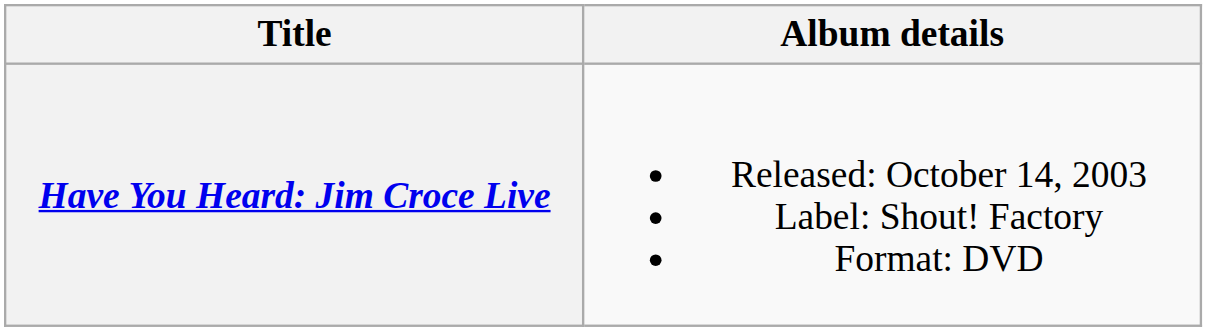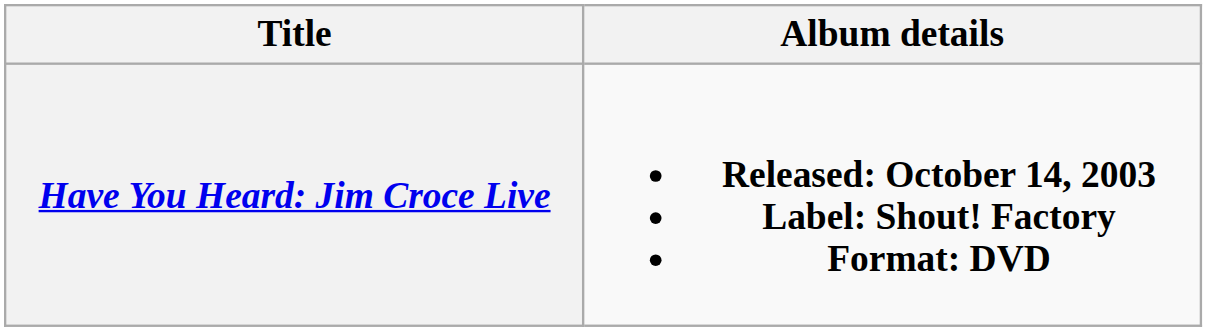Have You Heard: Jim Croce Live | Album details: normal -> bold
